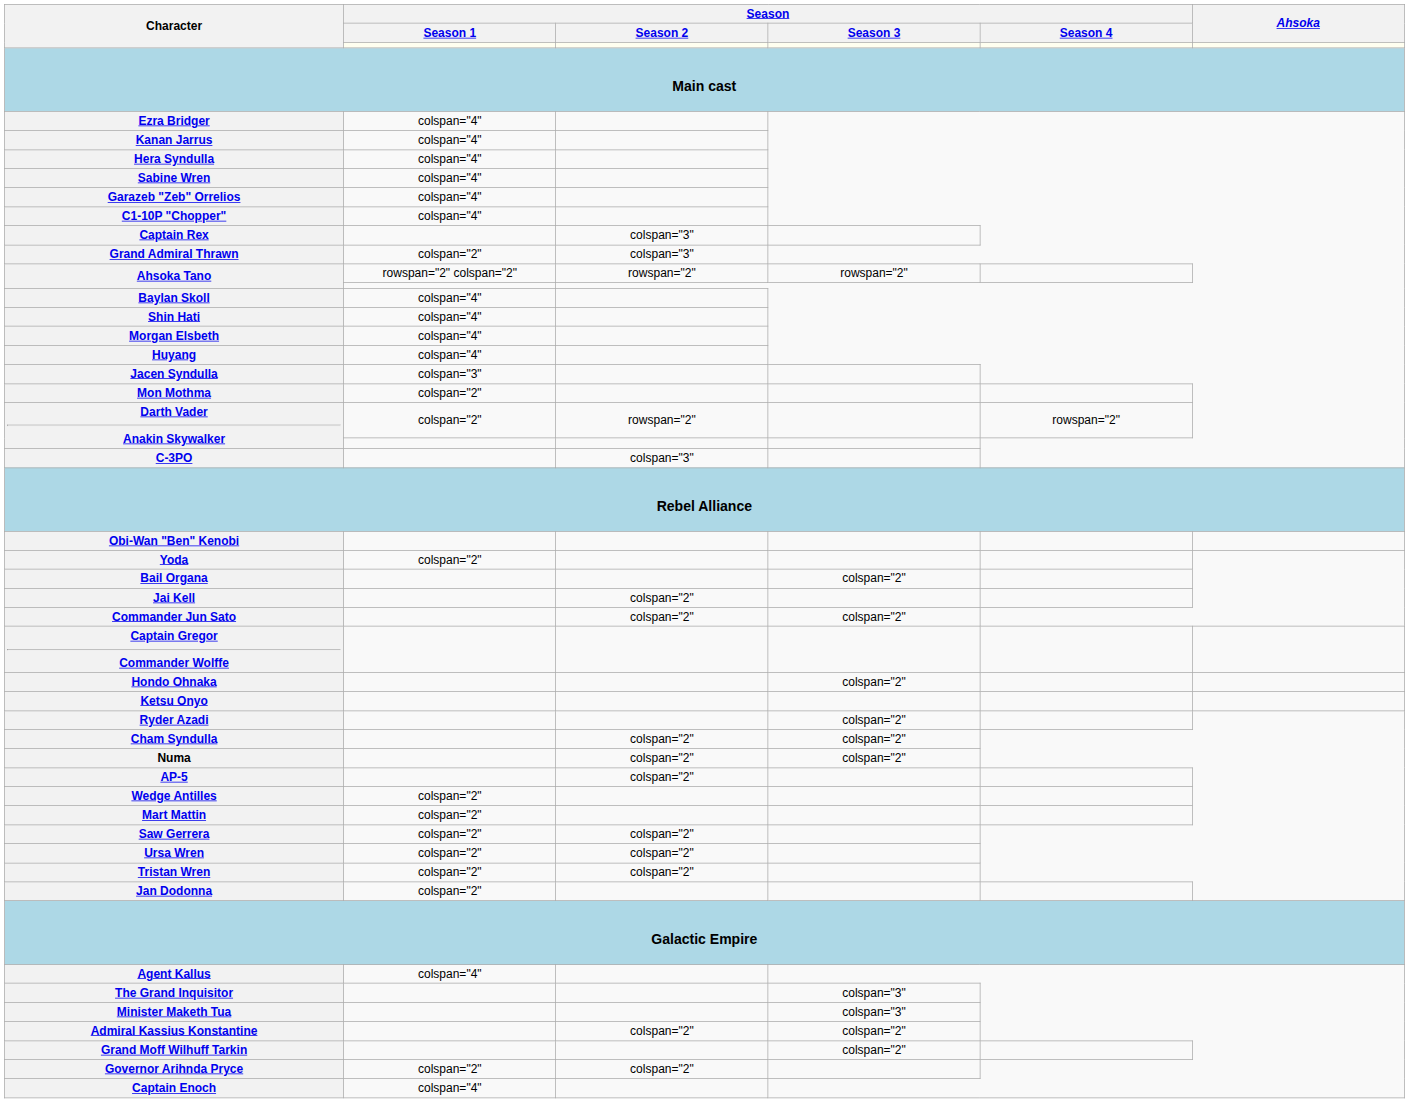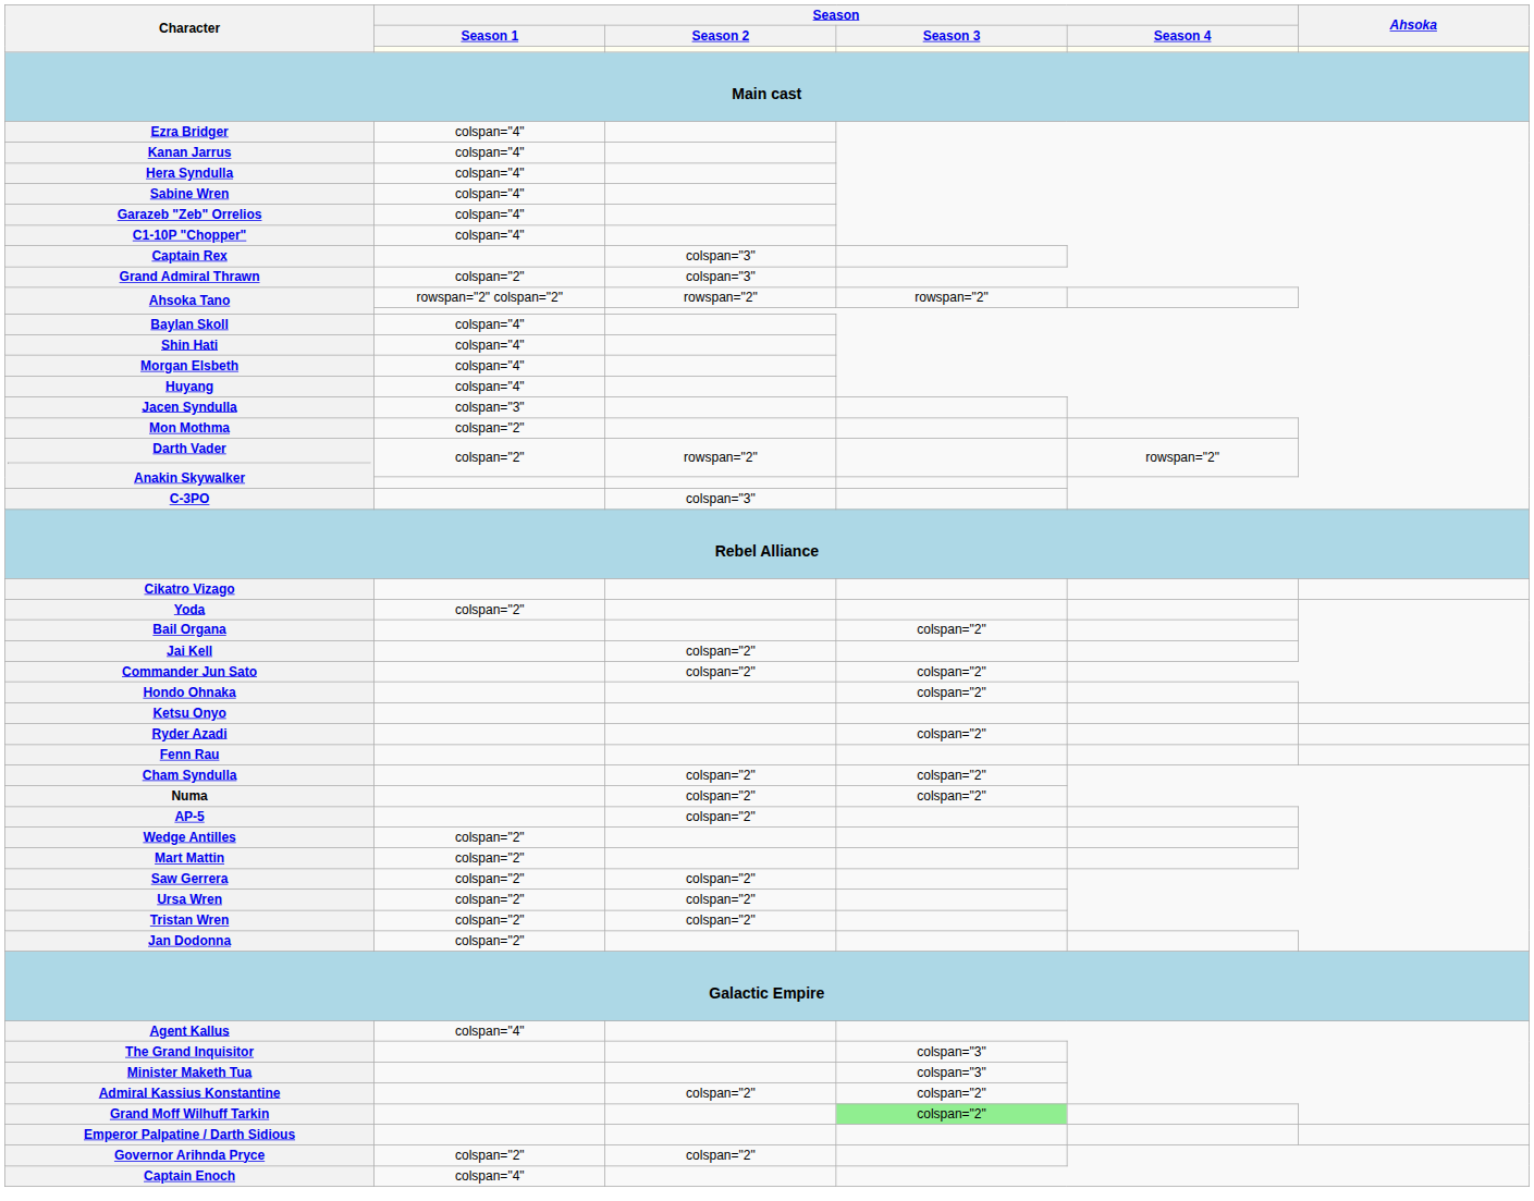- row: Obi-Wan "Ben" Kenobi
+ row: Cikatro Vizago
- row: Captain Gregor Commander Wolffe
+ row: Fenn Rau
Grand Moff Wilhuff Tarkin | Season / Season 3: no background -> lightgreen background
+ row: Emperor Palpatine / Darth Sidious
